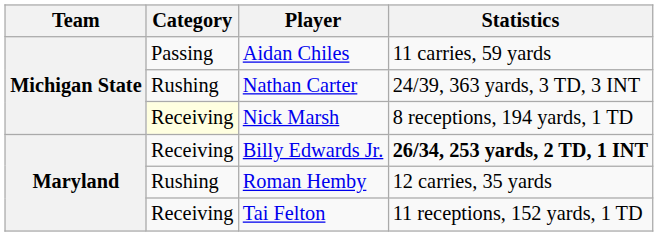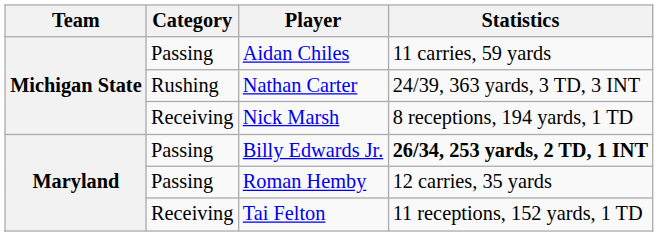Nick Marsh | Category: lightyellow background -> no background
Billy Edwards Jr. | Category: Receiving -> Passing
Roman Hemby | Category: Rushing -> Passing
